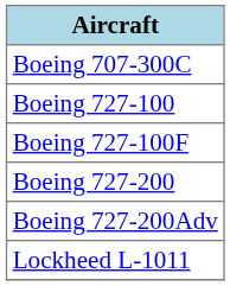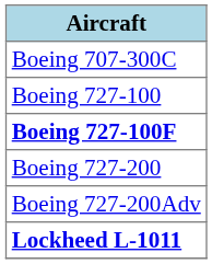row 4 | column 1: normal -> bold
row 7 | column 1: normal -> bold
